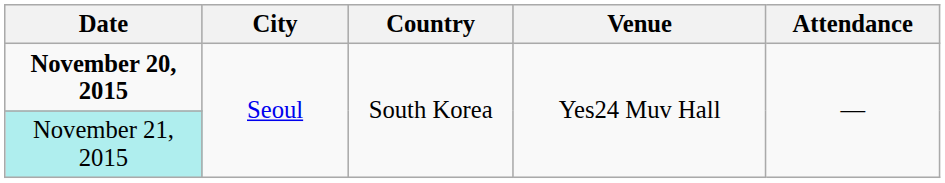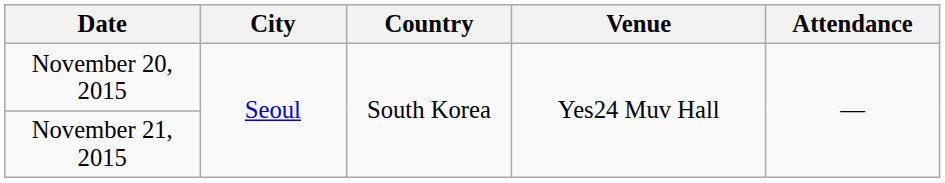November 20, 2015 | Date: bold -> normal
November 21, 2015 | Date: paleturquoise background -> no background
